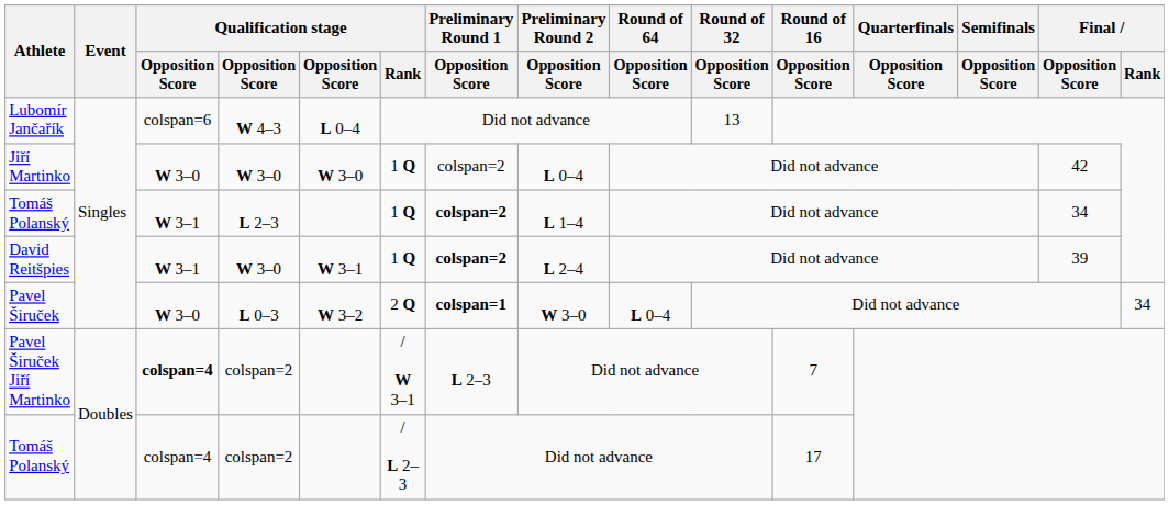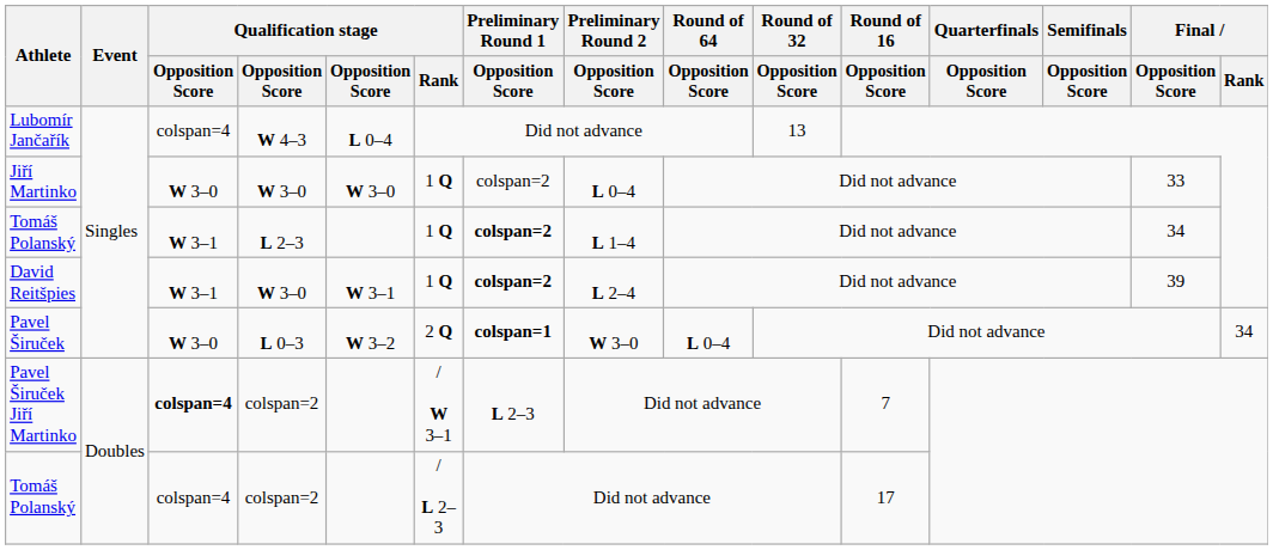Lubomír Jančařík | column 3: colspan=6 -> colspan=4
Jiří Martinko | Final / Opposition Score: 42 -> 33
